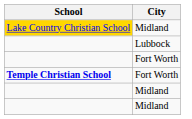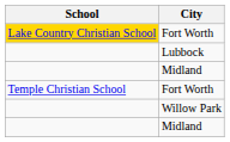row 2 | City: Midland -> Fort Worth
row 4 | City: Fort Worth -> Midland
row 5 | School: bold -> normal
row 6 | City: Midland -> Willow Park
